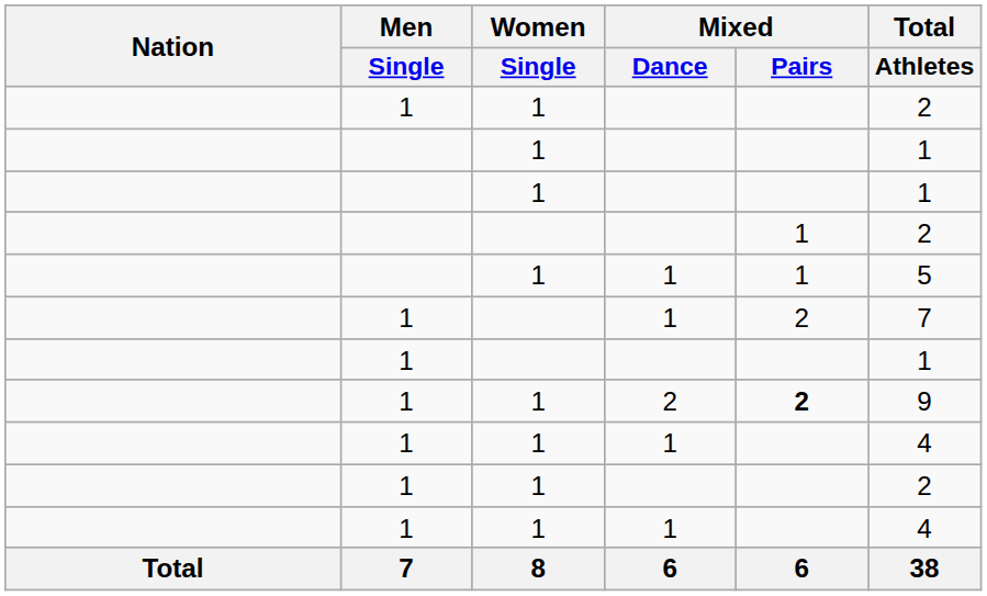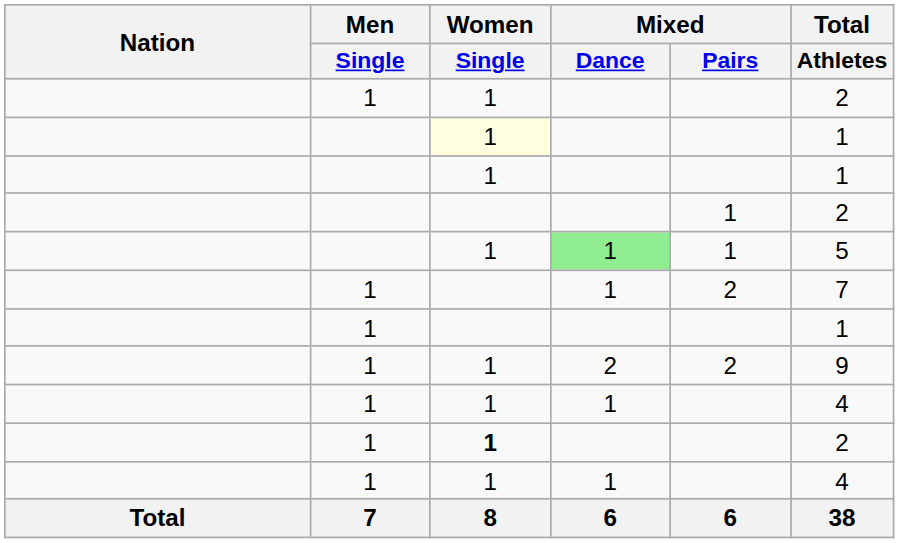row 4 | Women / Single: no background -> lightyellow background
row 7 | Mixed / Dance: no background -> lightgreen background
row 10 | Mixed / Pairs: bold -> normal
row 12 | Women / Single: normal -> bold
